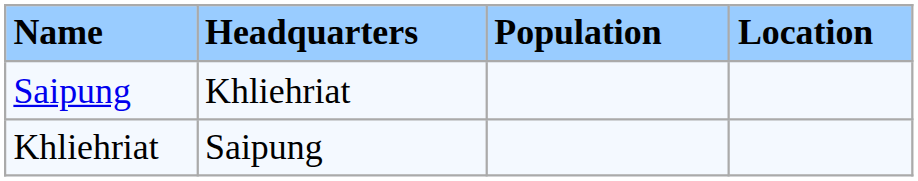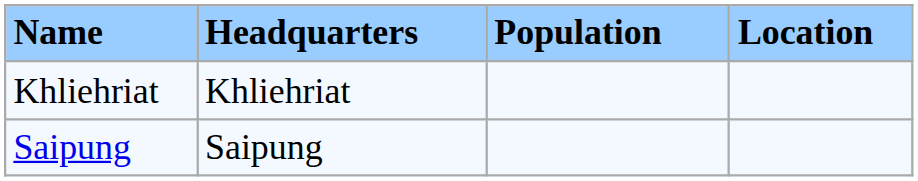row 2 | Name: Saipung -> Khliehriat
row 3 | Name: Khliehriat -> Saipung
